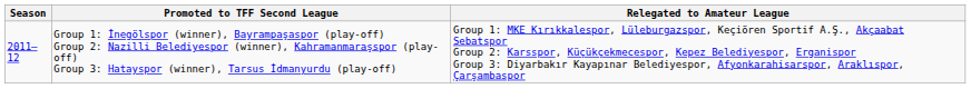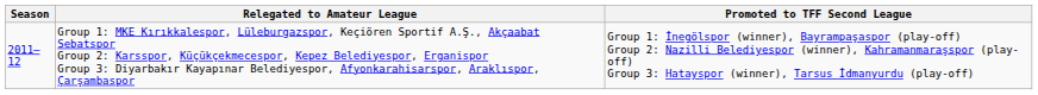columns swapped: Promoted to TFF Second League <-> Relegated to Amateur League
